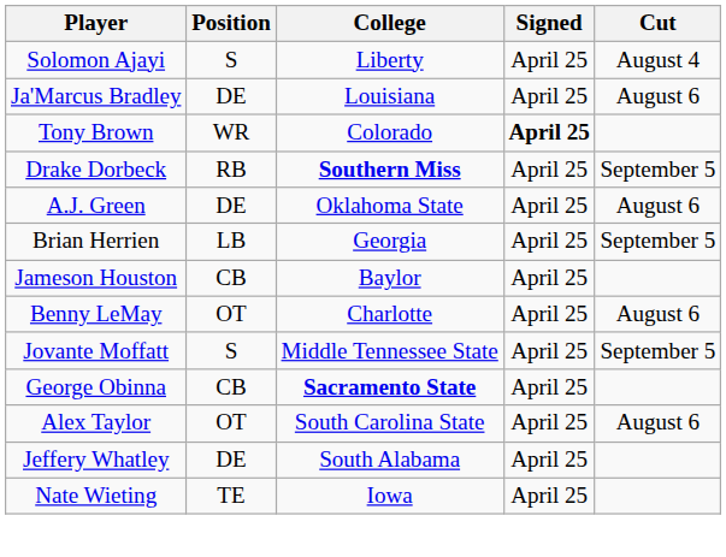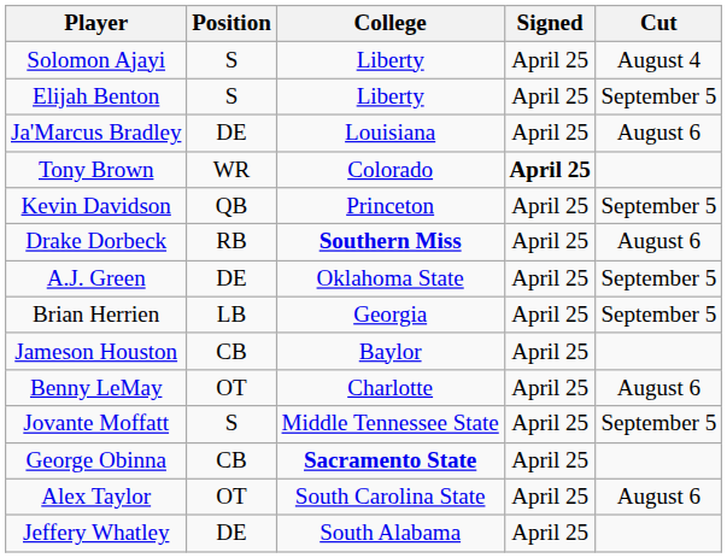+ row: Elijah Benton | S | Liberty | April 25 | September 5
+ row: Kevin Davidson | QB | Princeton | April 25 | September 5
Drake Dorbeck | Cut: September 5 -> August 6
A.J. Green | Cut: August 6 -> September 5
- row: Nate Wieting | TE | Iowa | April 25
